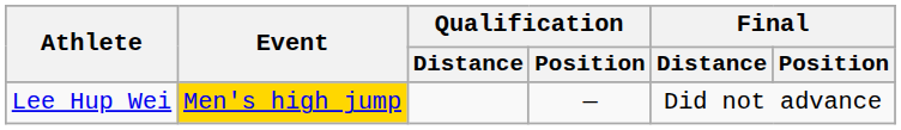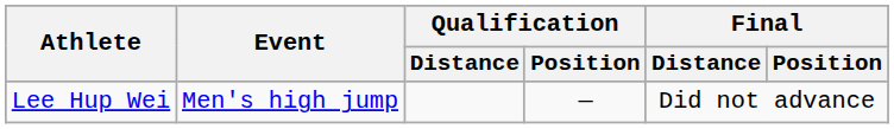Lee Hup Wei | Event: gold background -> no background
